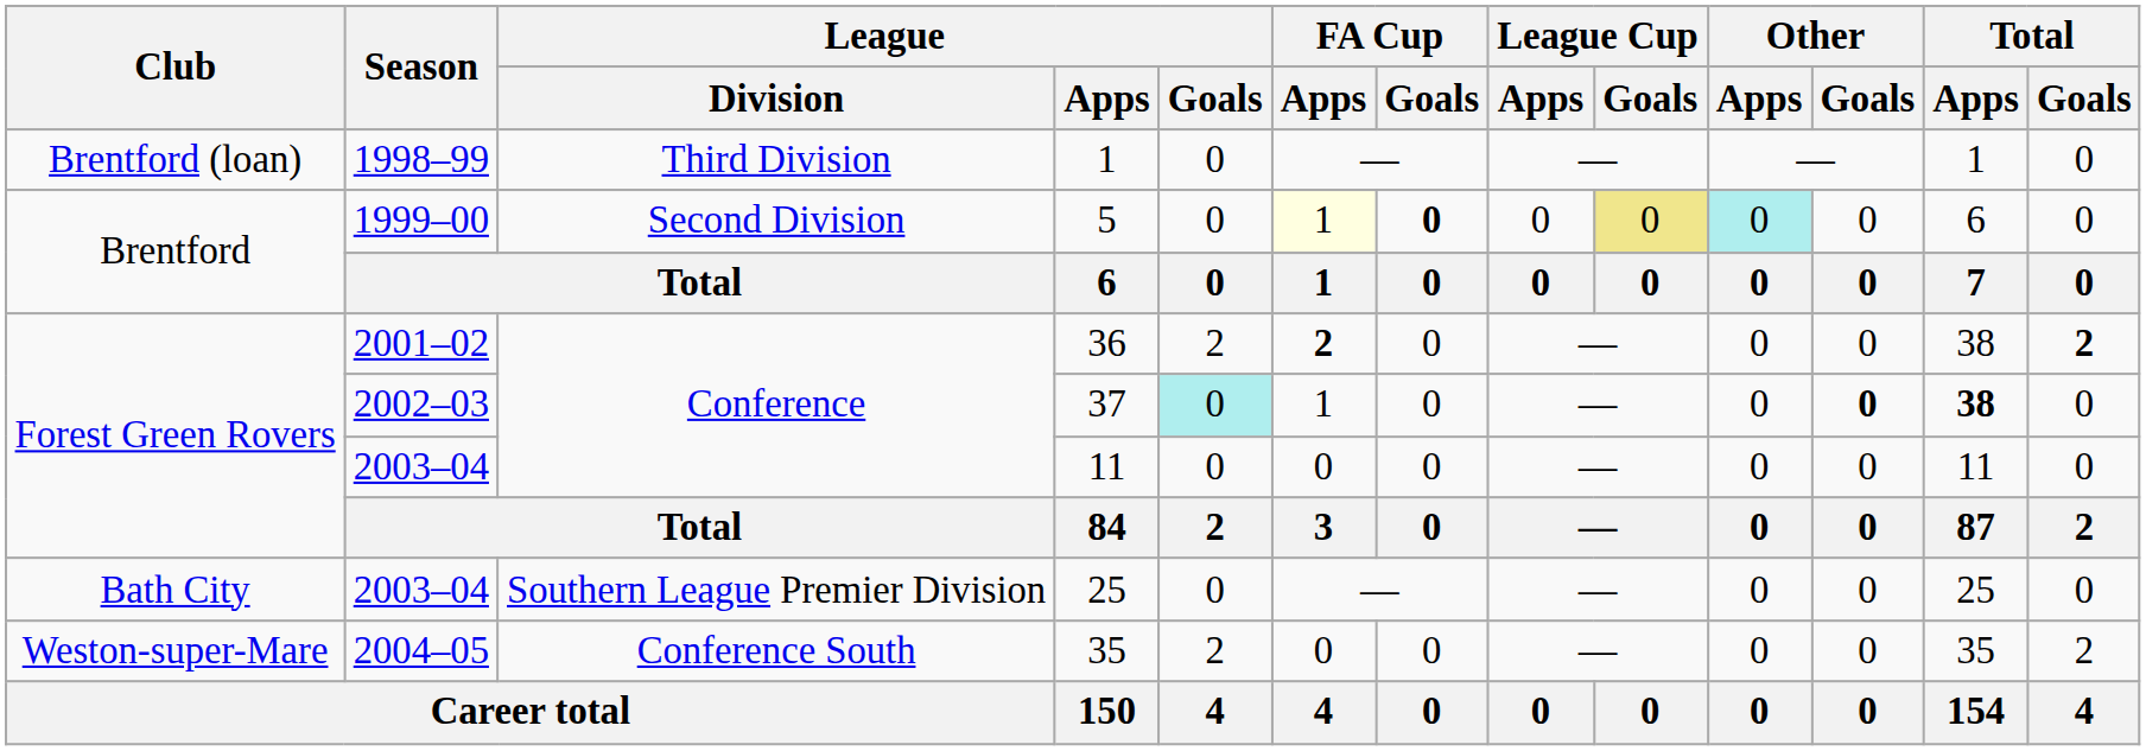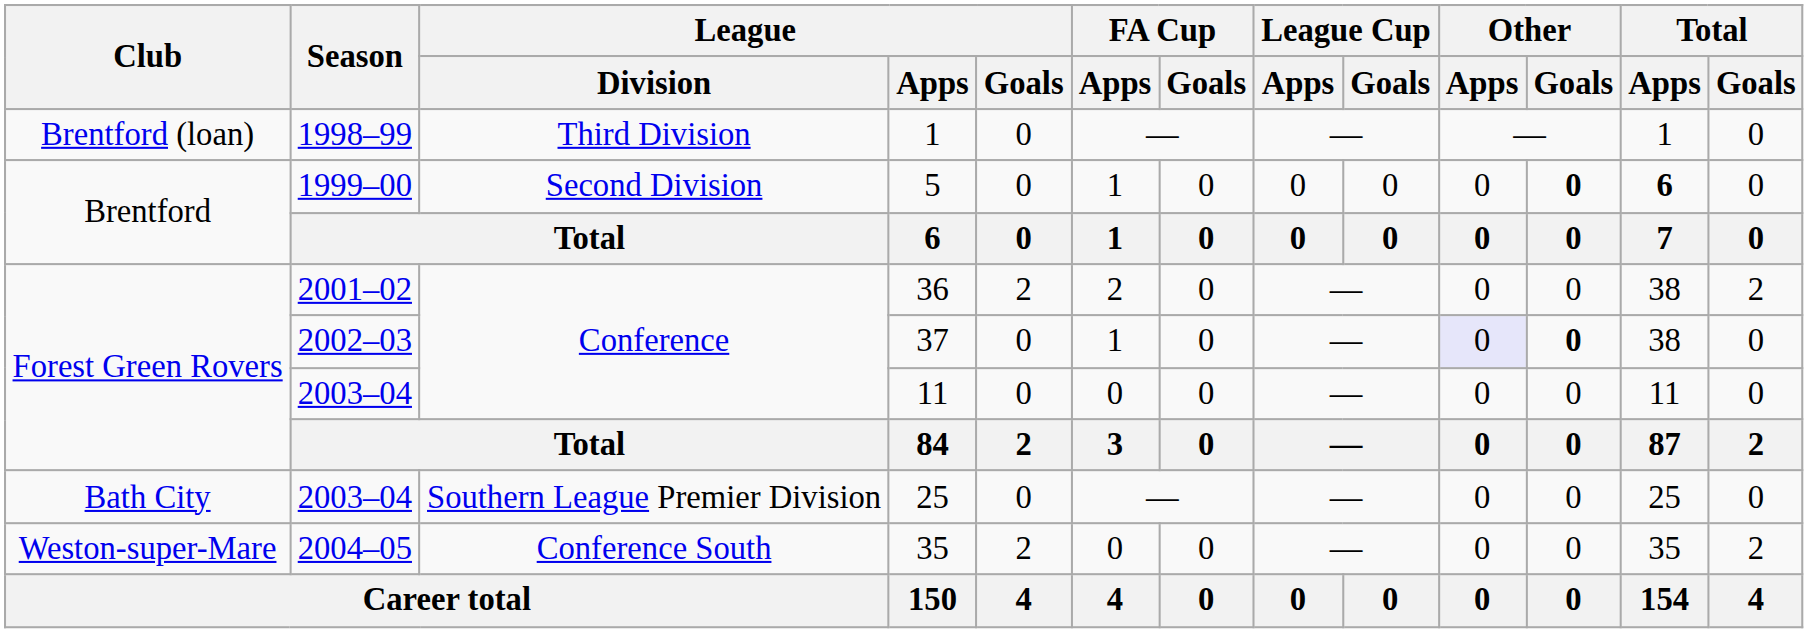5 | FA Cup / Apps: lightyellow background -> no background
5 | FA Cup / Goals: bold -> normal
5 | League Cup / Goals: khaki background -> no background
5 | Other / Apps: paleturquoise background -> no background
5 | Other / Goals: normal -> bold
5 | Total / Apps: normal -> bold
36 | FA Cup / Apps: bold -> normal
36 | Total / Goals: bold -> normal
37 | League / Goals: paleturquoise background -> no background
37 | Other / Apps: no background -> lavender background
37 | Total / Apps: bold -> normal
